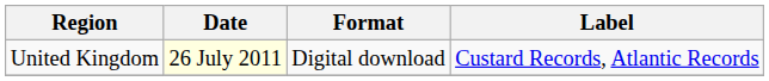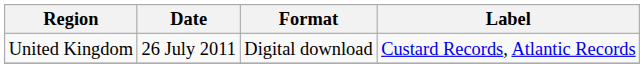United Kingdom | Date: lightyellow background -> no background
